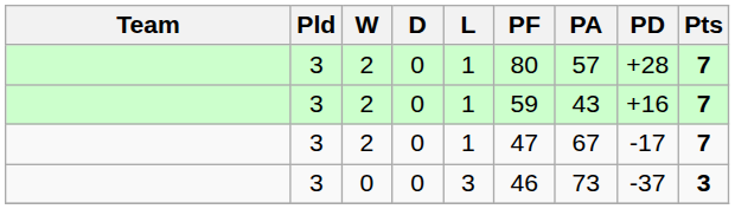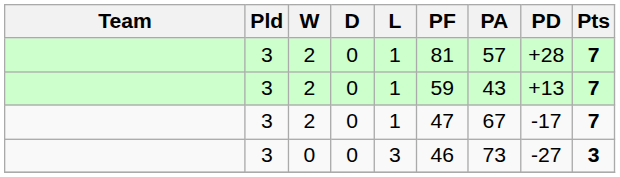row 2 | PF: 80 -> 81
row 3 | PD: +16 -> +13
row 5 | PD: -37 -> -27
